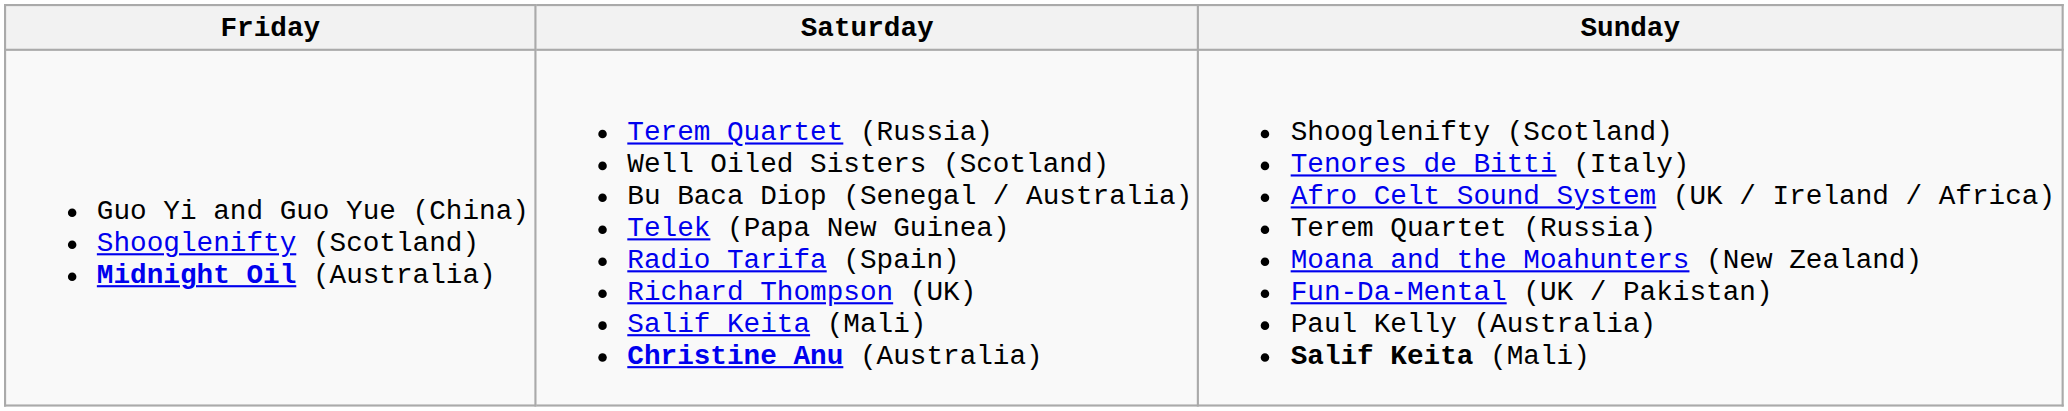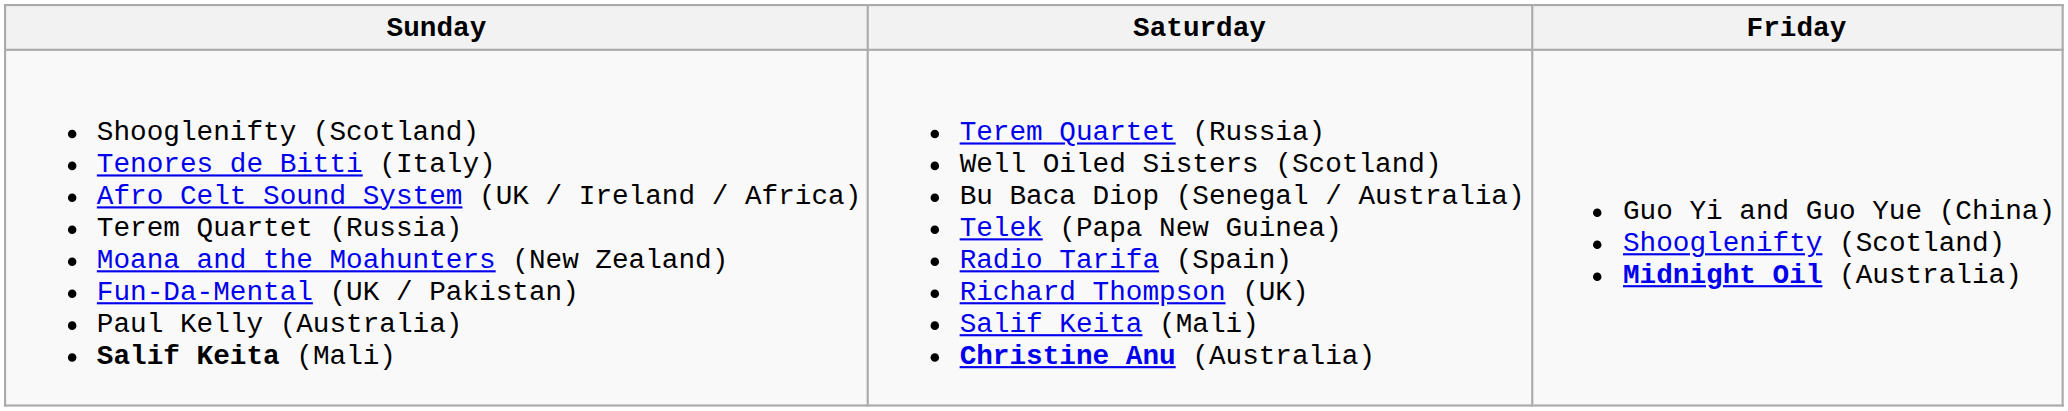columns swapped: Friday <-> Sunday
